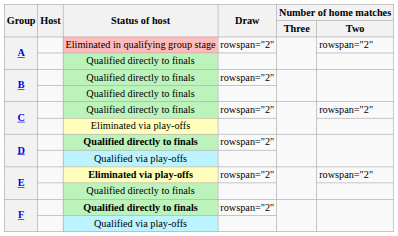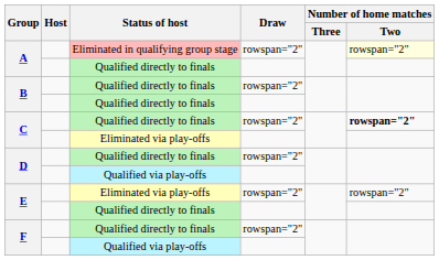A / rowspan="2" | Number of home matches / Two: no background -> lightyellow background
C / rowspan="2" | Number of home matches / Two: normal -> bold
D / rowspan="2" | Status of host: bold -> normal
E / rowspan="2" | Status of host: bold -> normal
F / rowspan="2" | Status of host: bold -> normal
